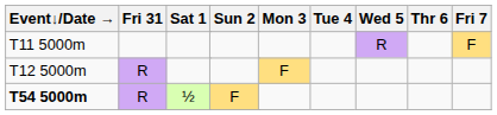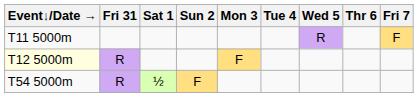T12 5000m | Event↓/Date →: no background -> lightyellow background
T54 5000m | Event↓/Date →: bold -> normal
